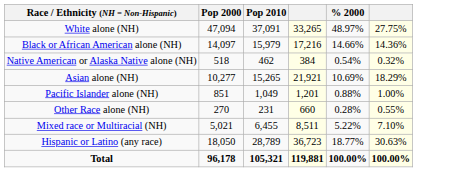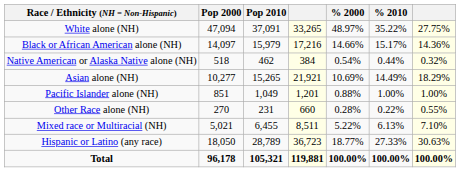+ column: % 2010 | 35.22% | 15.17% | 0.44% | 14.49% | 1.00% | 0.22% | 6.13% | 27.33% | 100.00%
